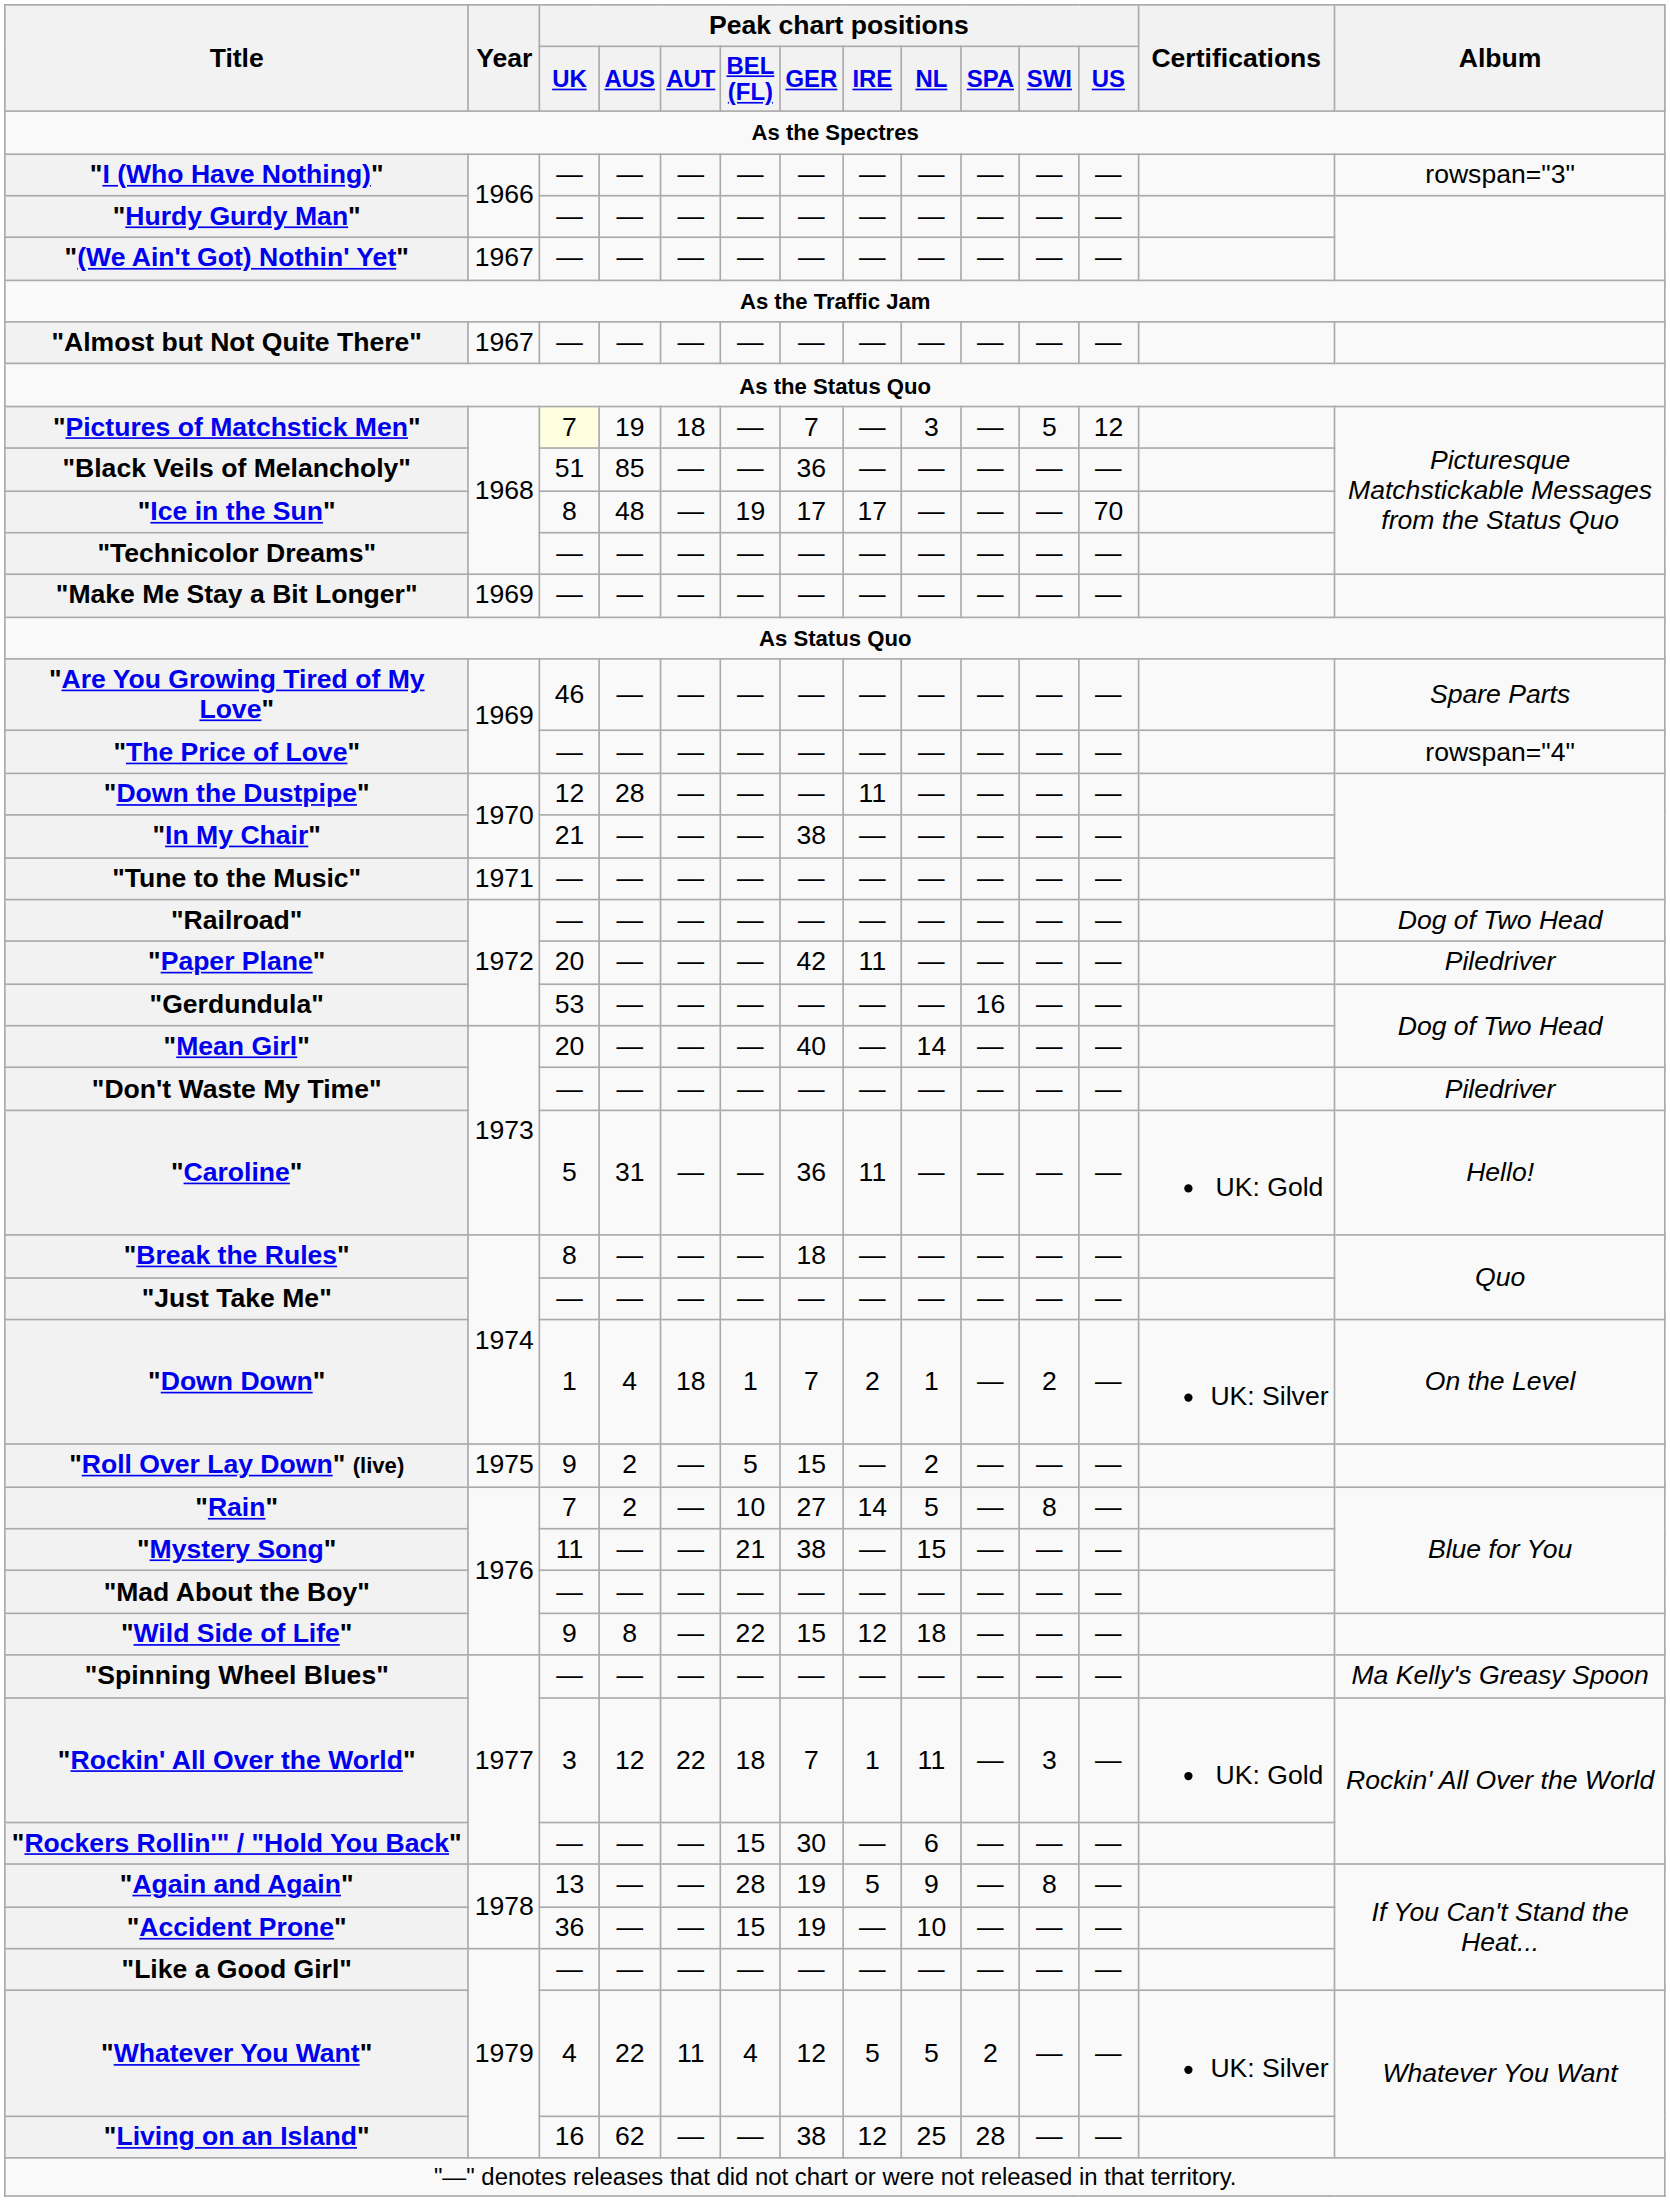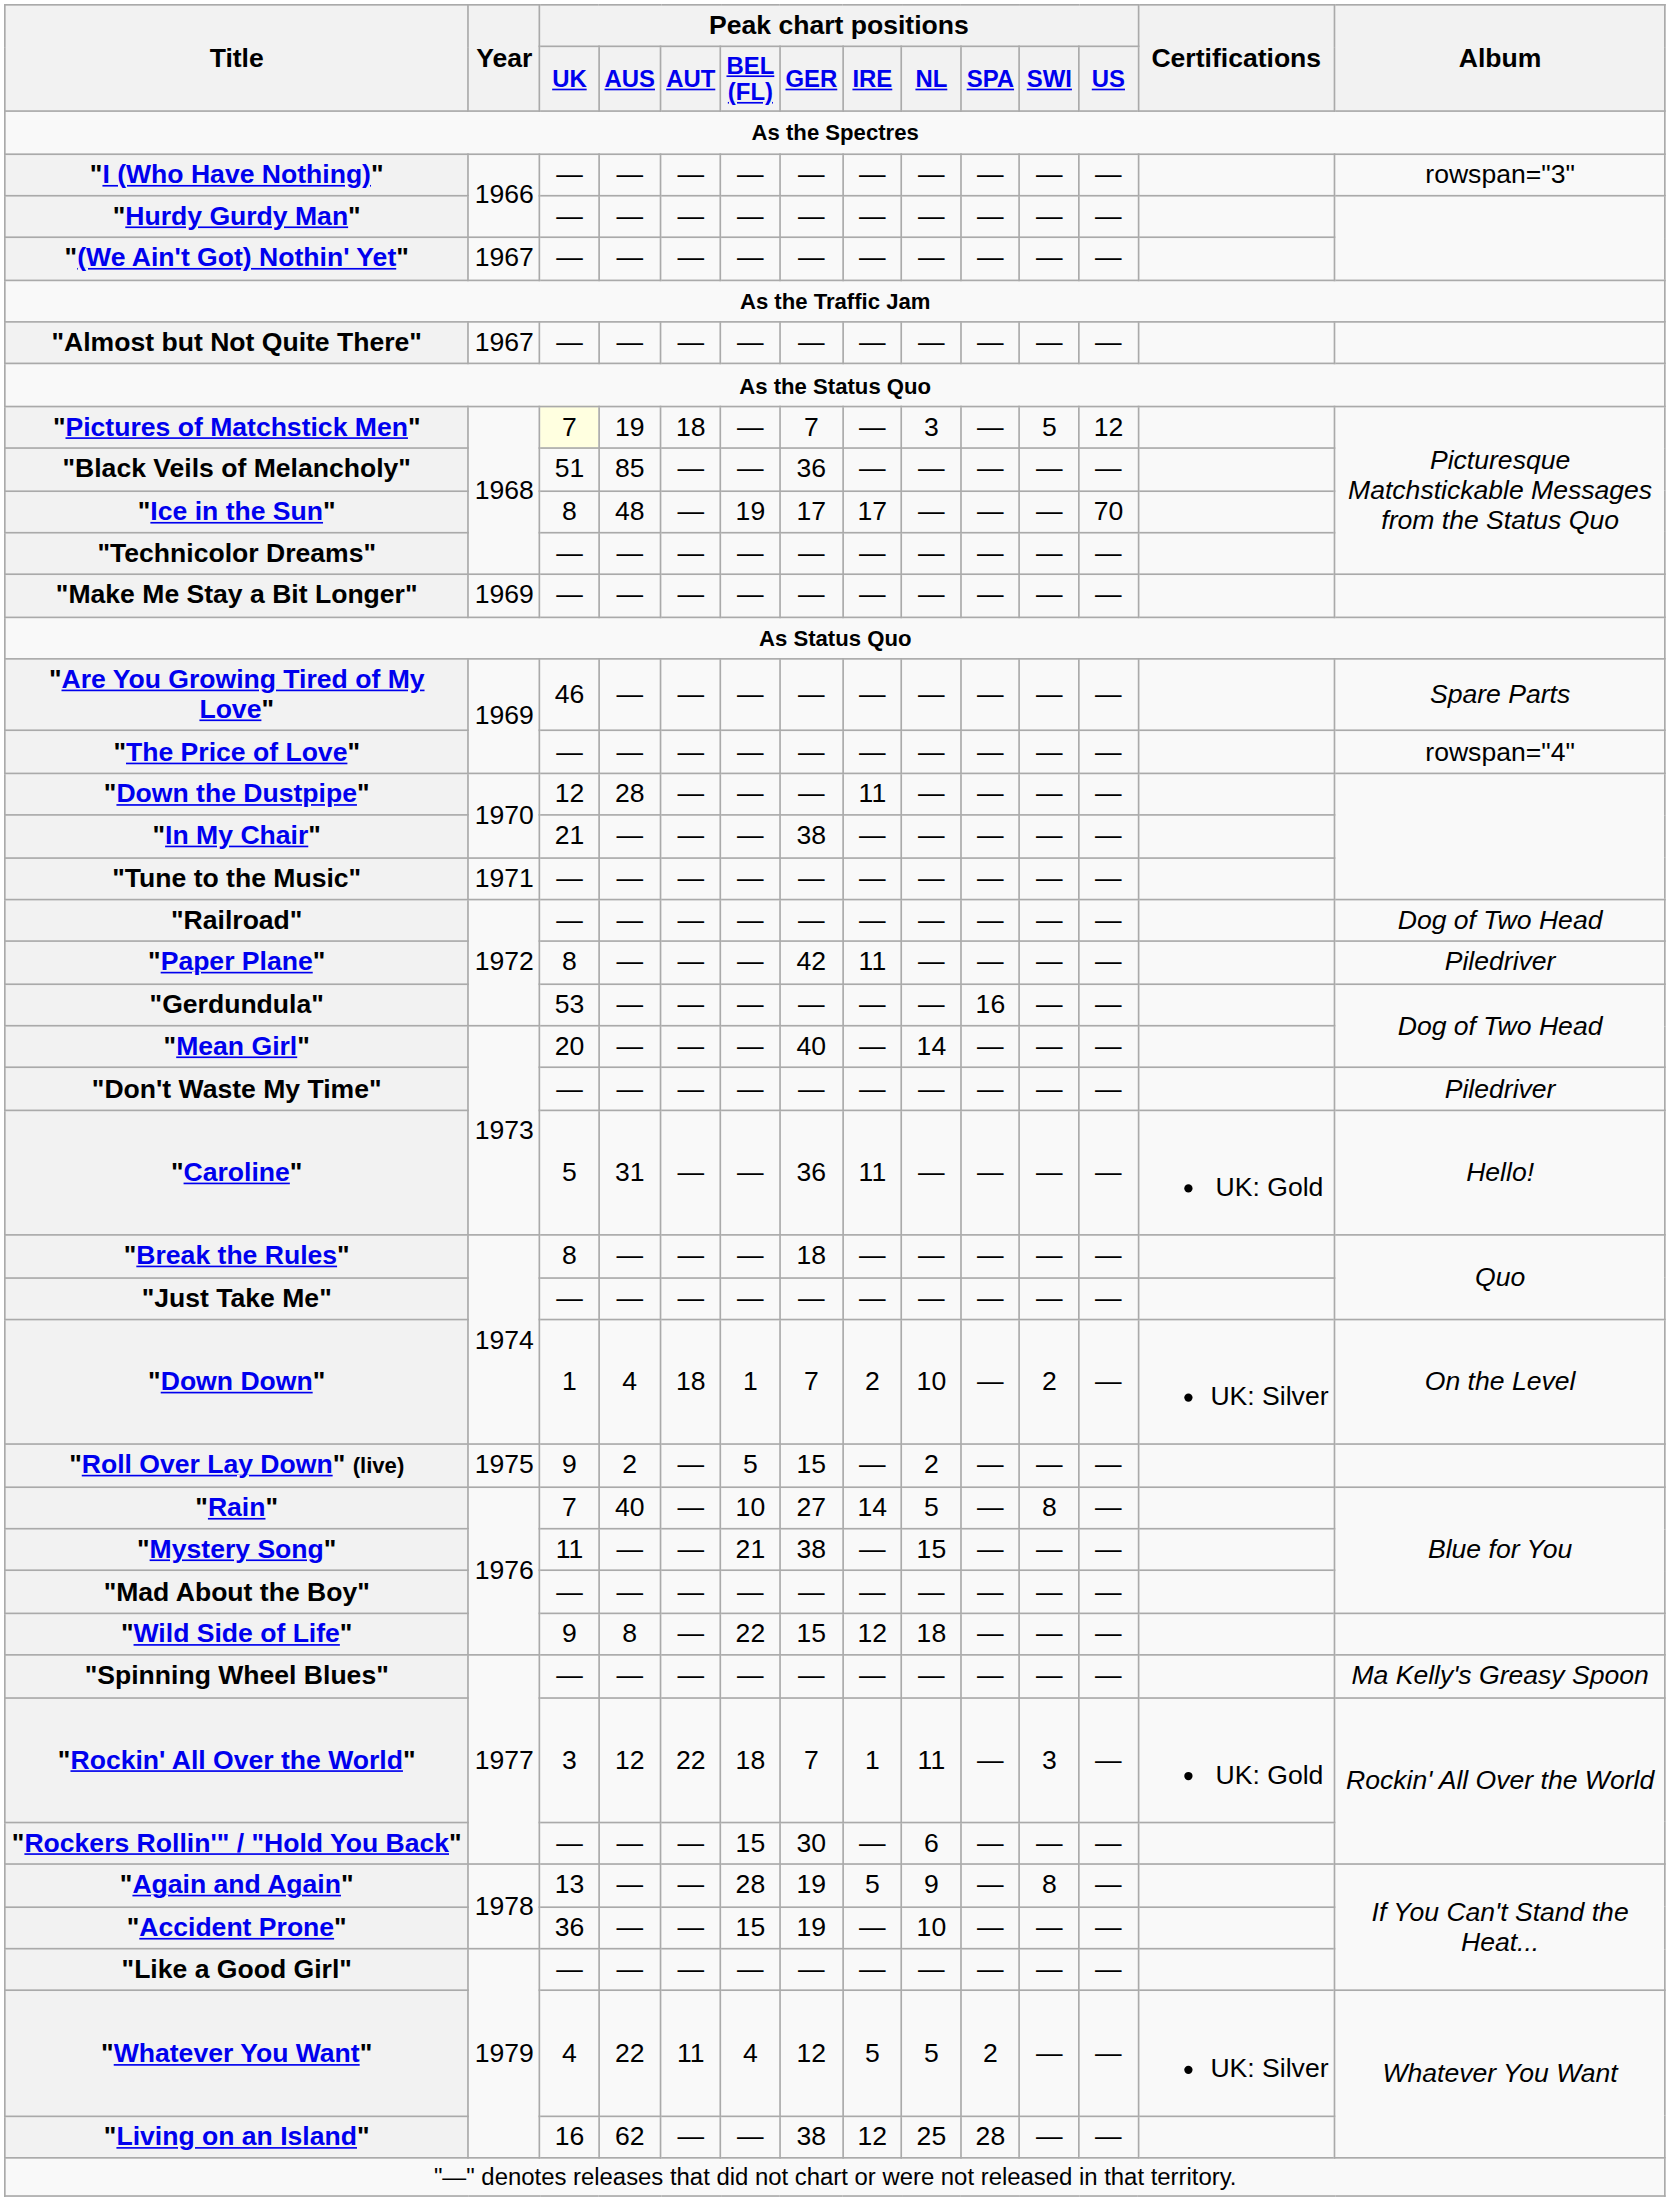"Paper Plane" | Peak chart positions / UK: 20 -> 8
"Down Down" | Peak chart positions / NL: 1 -> 10
"Rain" | Peak chart positions / AUS: 2 -> 40
